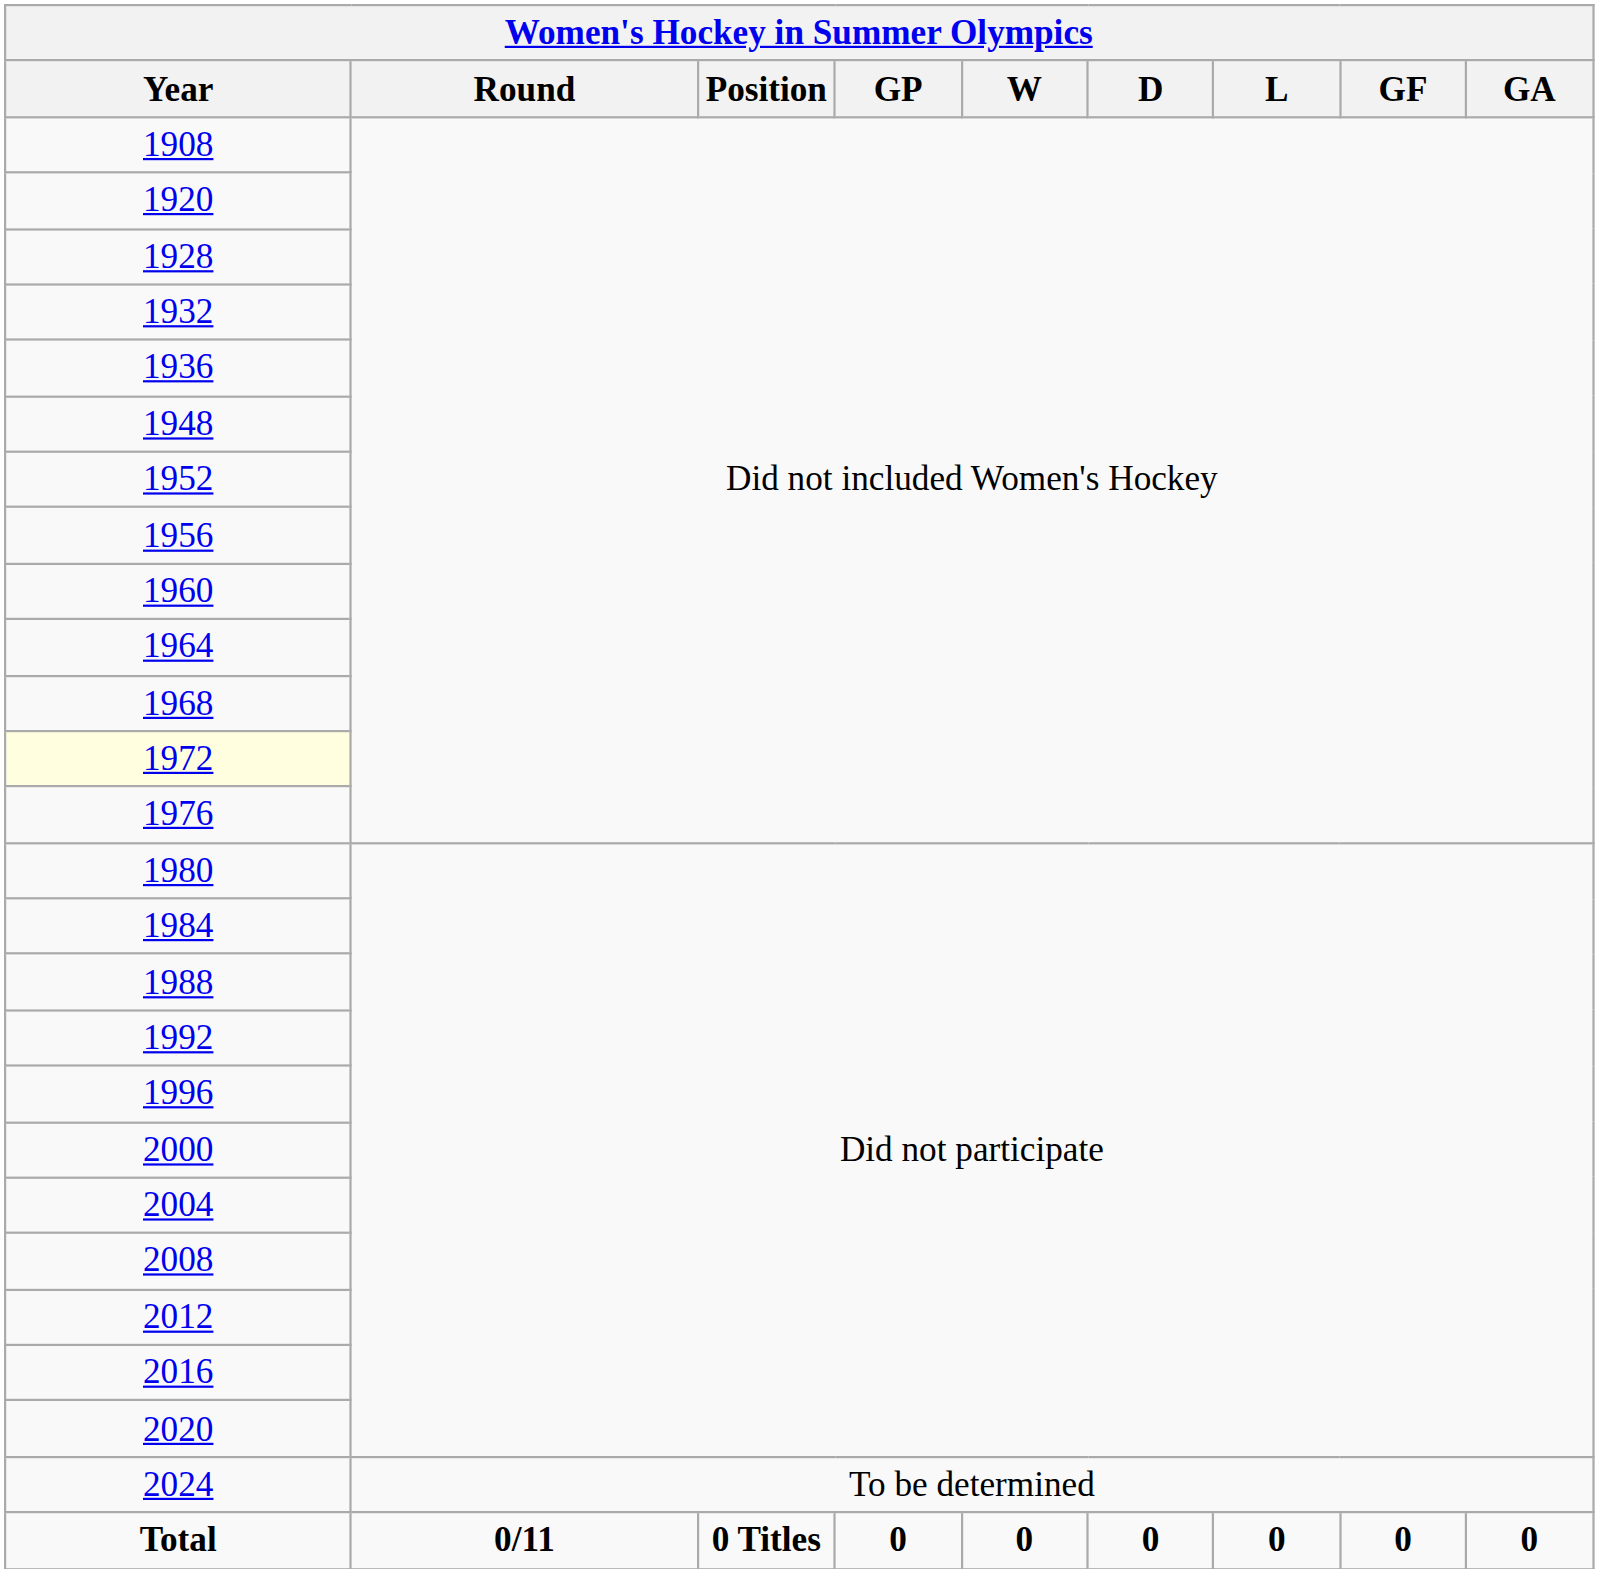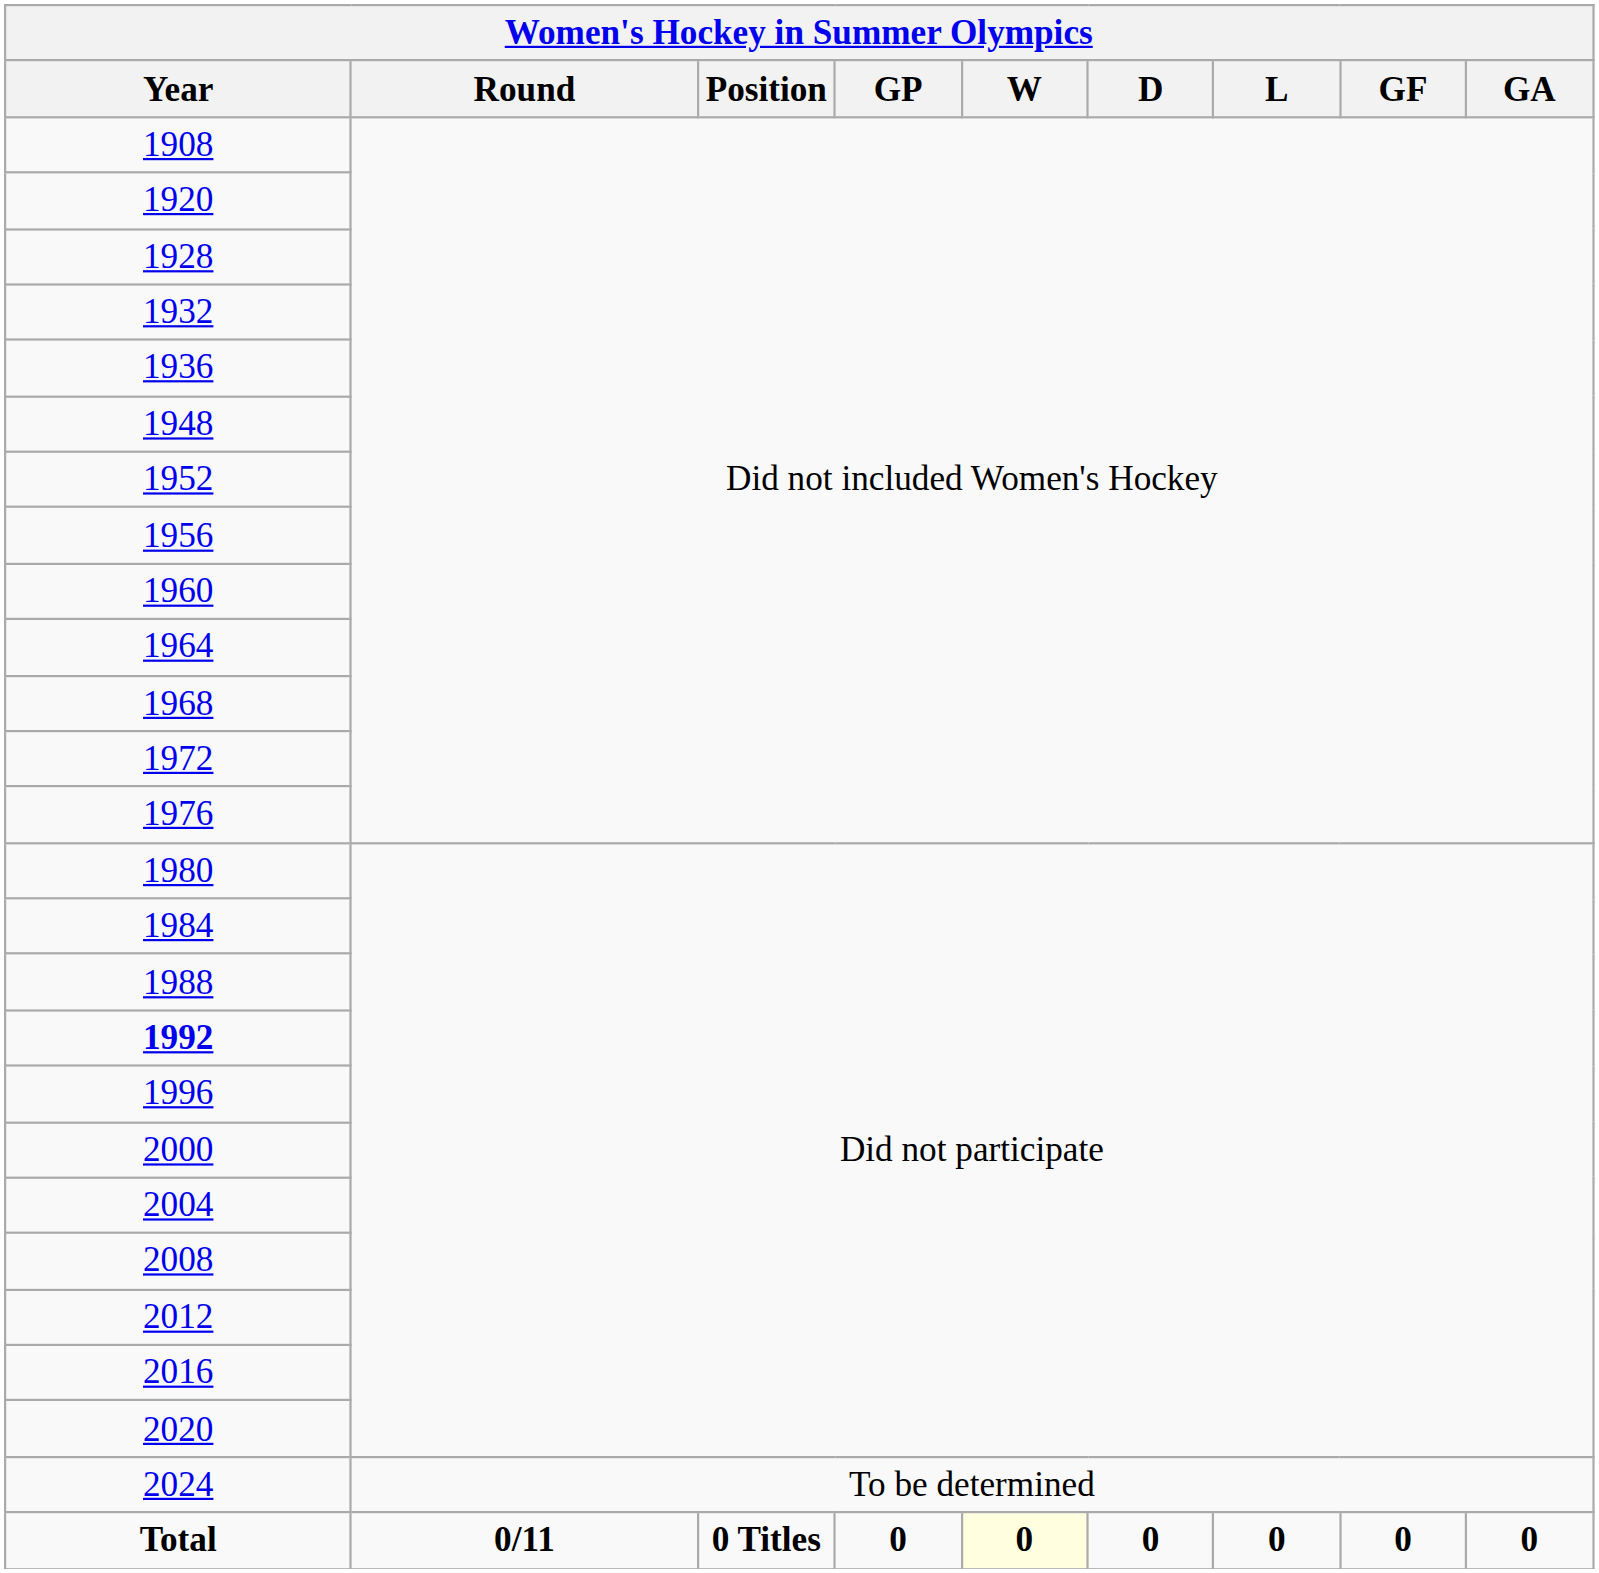1972 | Women's Hockey in Summer Olympics / Year: lightyellow background -> no background
1992 | Women's Hockey in Summer Olympics / Year: normal -> bold
Total | Women's Hockey in Summer Olympics / W: no background -> lightyellow background
